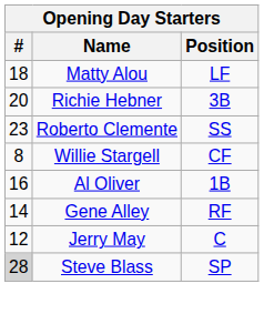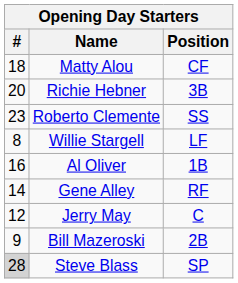Matty Alou | Position: LF -> CF
Willie Stargell | Position: CF -> LF
+ row: 9 | Bill Mazeroski | 2B
